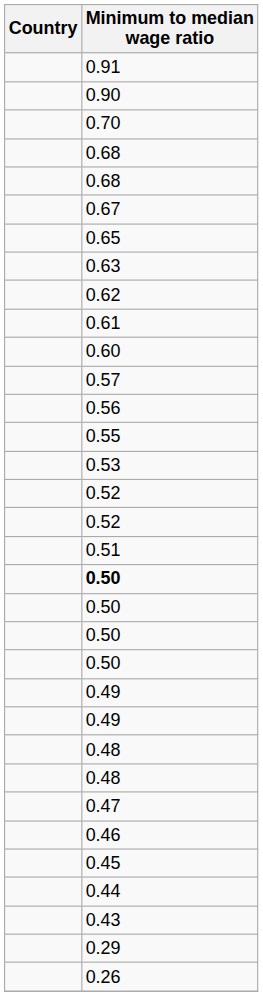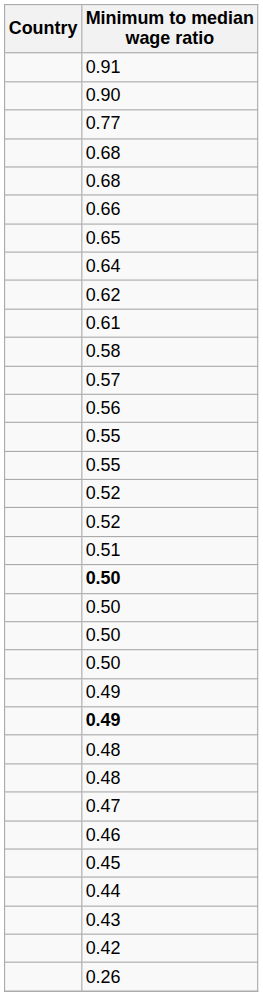row 4 | Minimum to median wage ratio: 0.70 -> 0.77
row 7 | Minimum to median wage ratio: 0.67 -> 0.66
row 9 | Minimum to median wage ratio: 0.63 -> 0.64
row 12 | Minimum to median wage ratio: 0.60 -> 0.58
row 16 | Minimum to median wage ratio: 0.53 -> 0.55
row 25 | Minimum to median wage ratio: normal -> bold
row 33 | Minimum to median wage ratio: 0.29 -> 0.42
